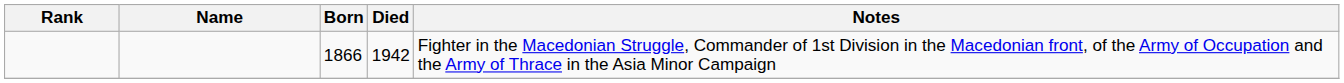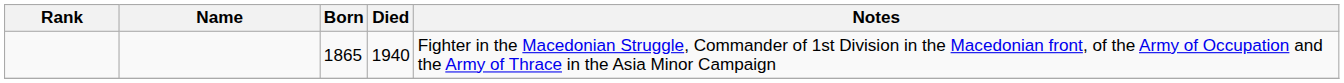row 2 | Born: 1866 -> 1865
row 2 | Died: 1942 -> 1940
